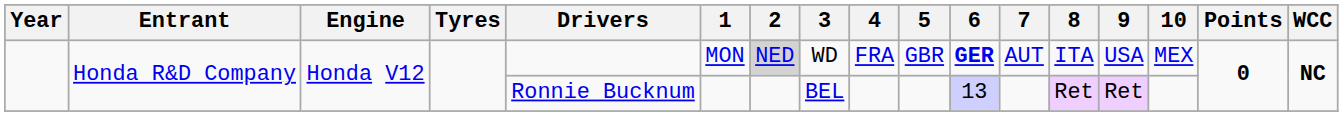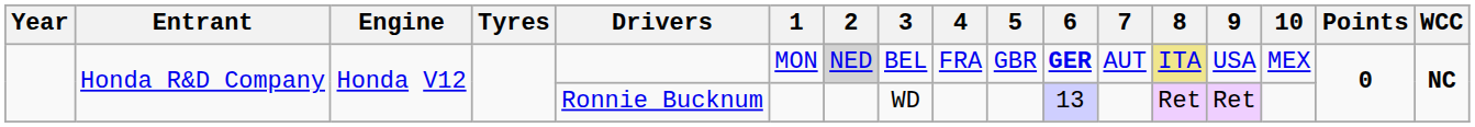row 2 | 3: WD -> BEL
row 2 | 8: no background -> khaki background
row 3 | 3: BEL -> WD
